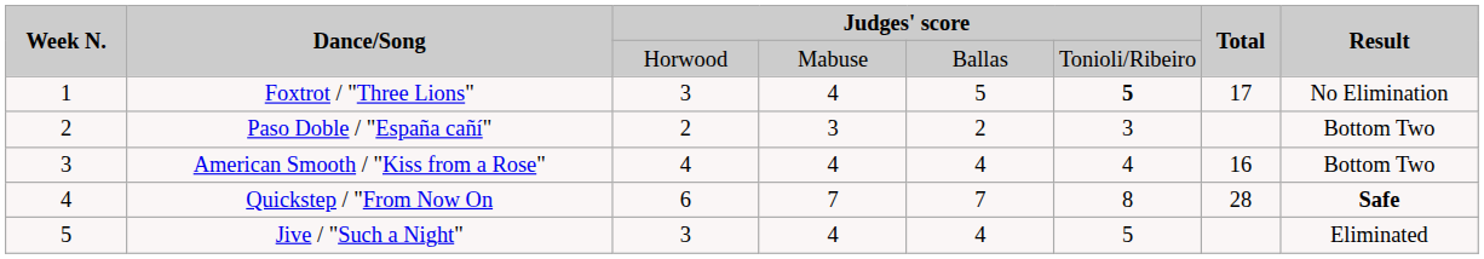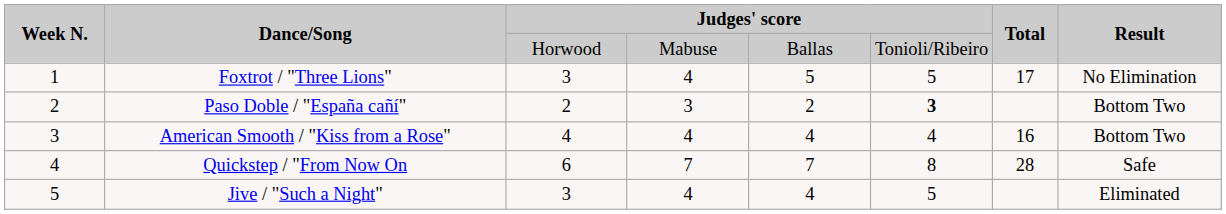Foxtrot / "Three Lions" | column 6: bold -> normal
Paso Doble / "España cañí" | column 6: normal -> bold
Quickstep / "From Now On | Result: bold -> normal
